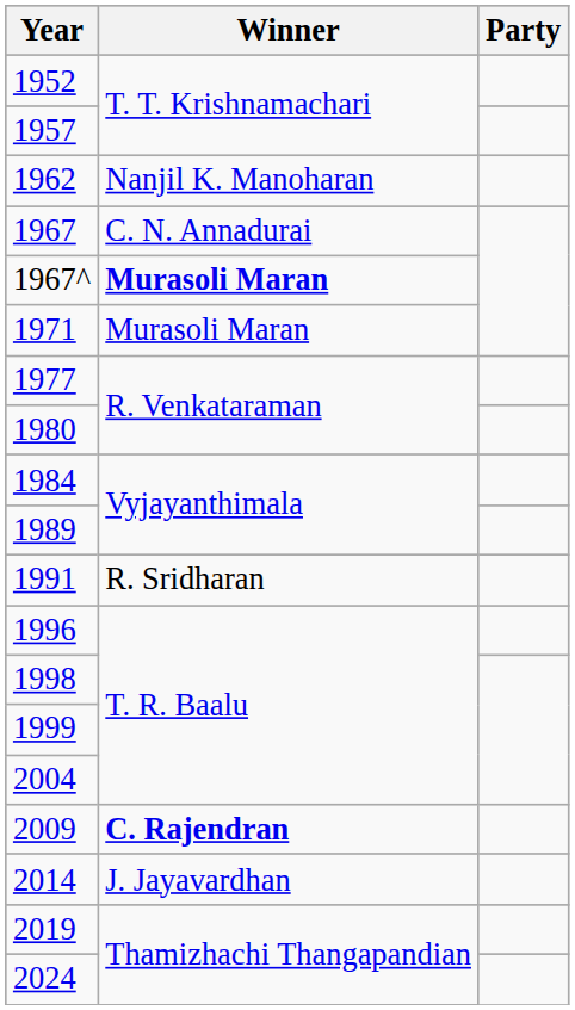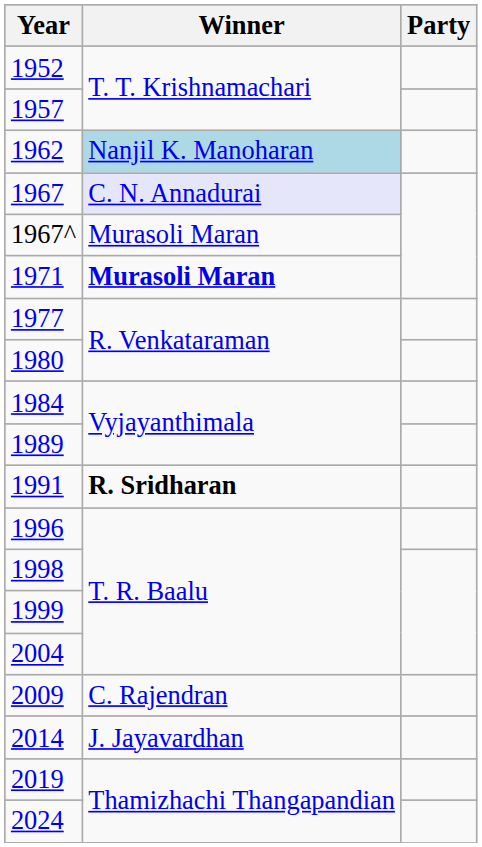1962 | Winner: no background -> lightblue background
1967 | Winner: no background -> lavender background
1967^ | Winner: bold -> normal
1971 | Winner: normal -> bold
1991 | Winner: normal -> bold
2009 | Winner: bold -> normal
